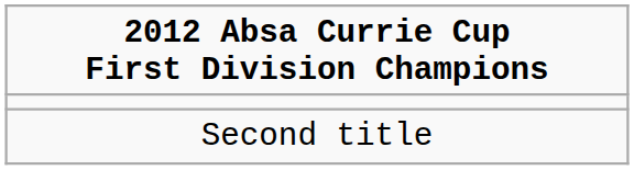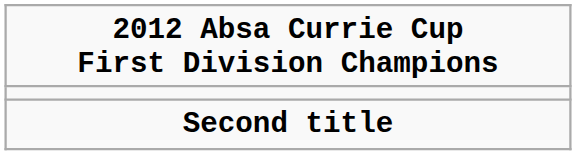row 3 | column 1: normal -> bold
